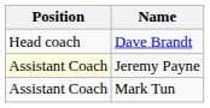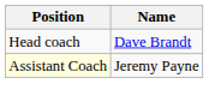- row: Assistant Coach | Mark Tun
